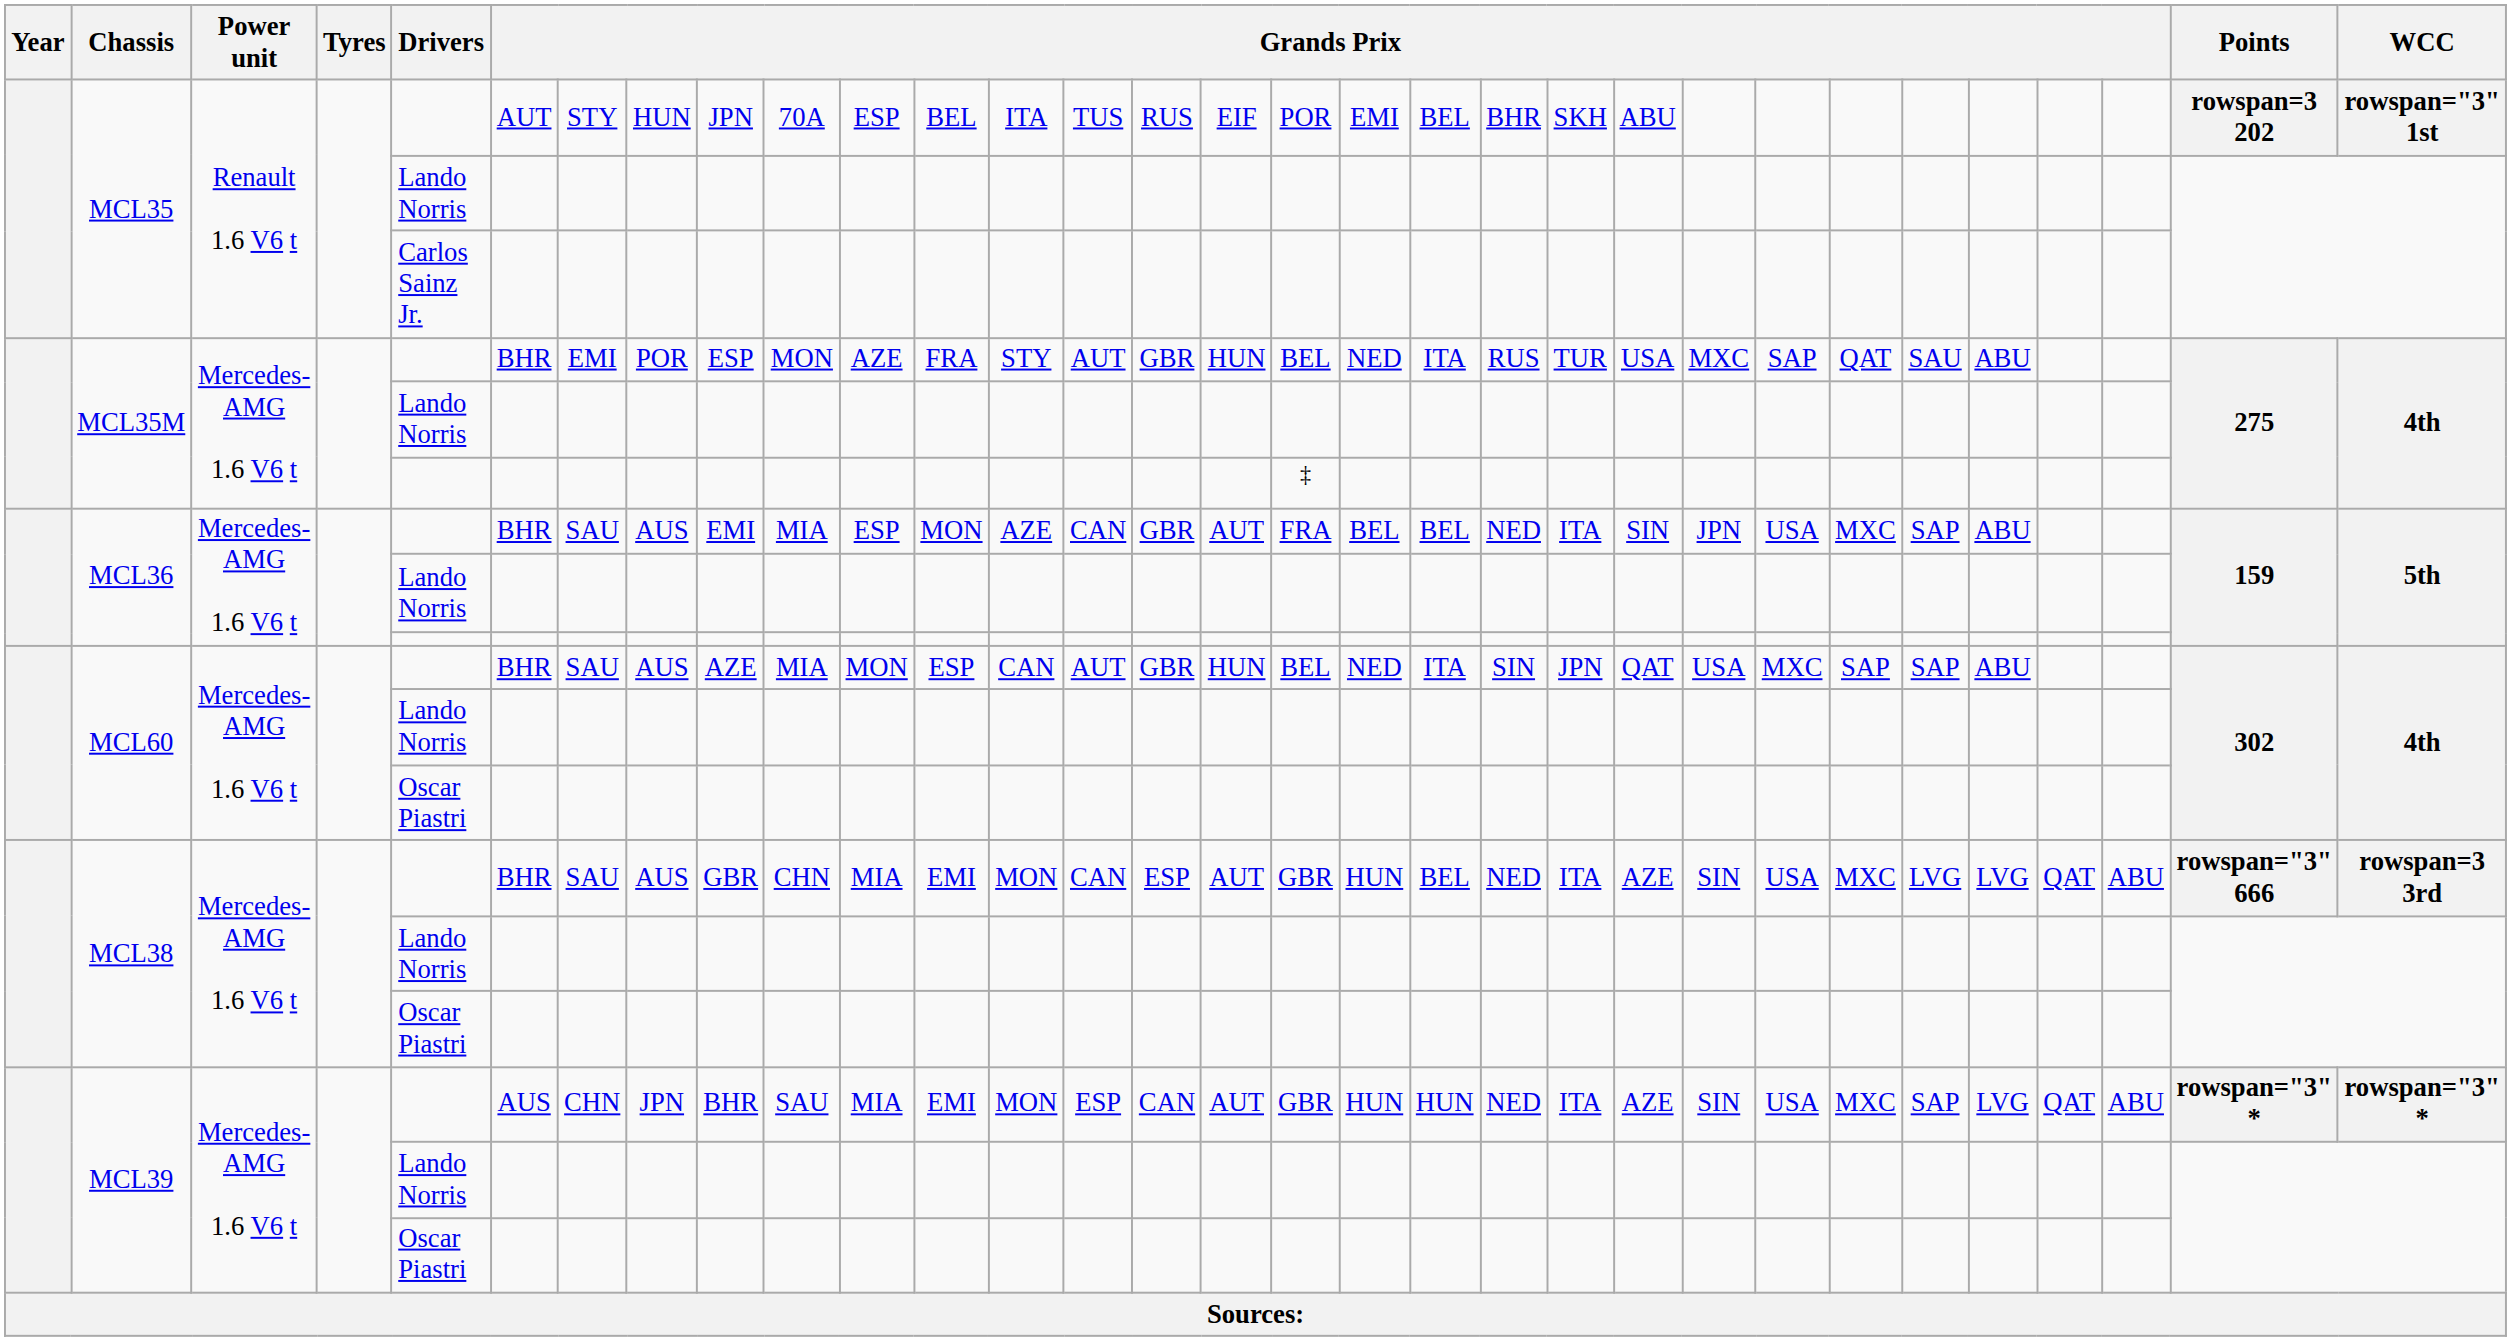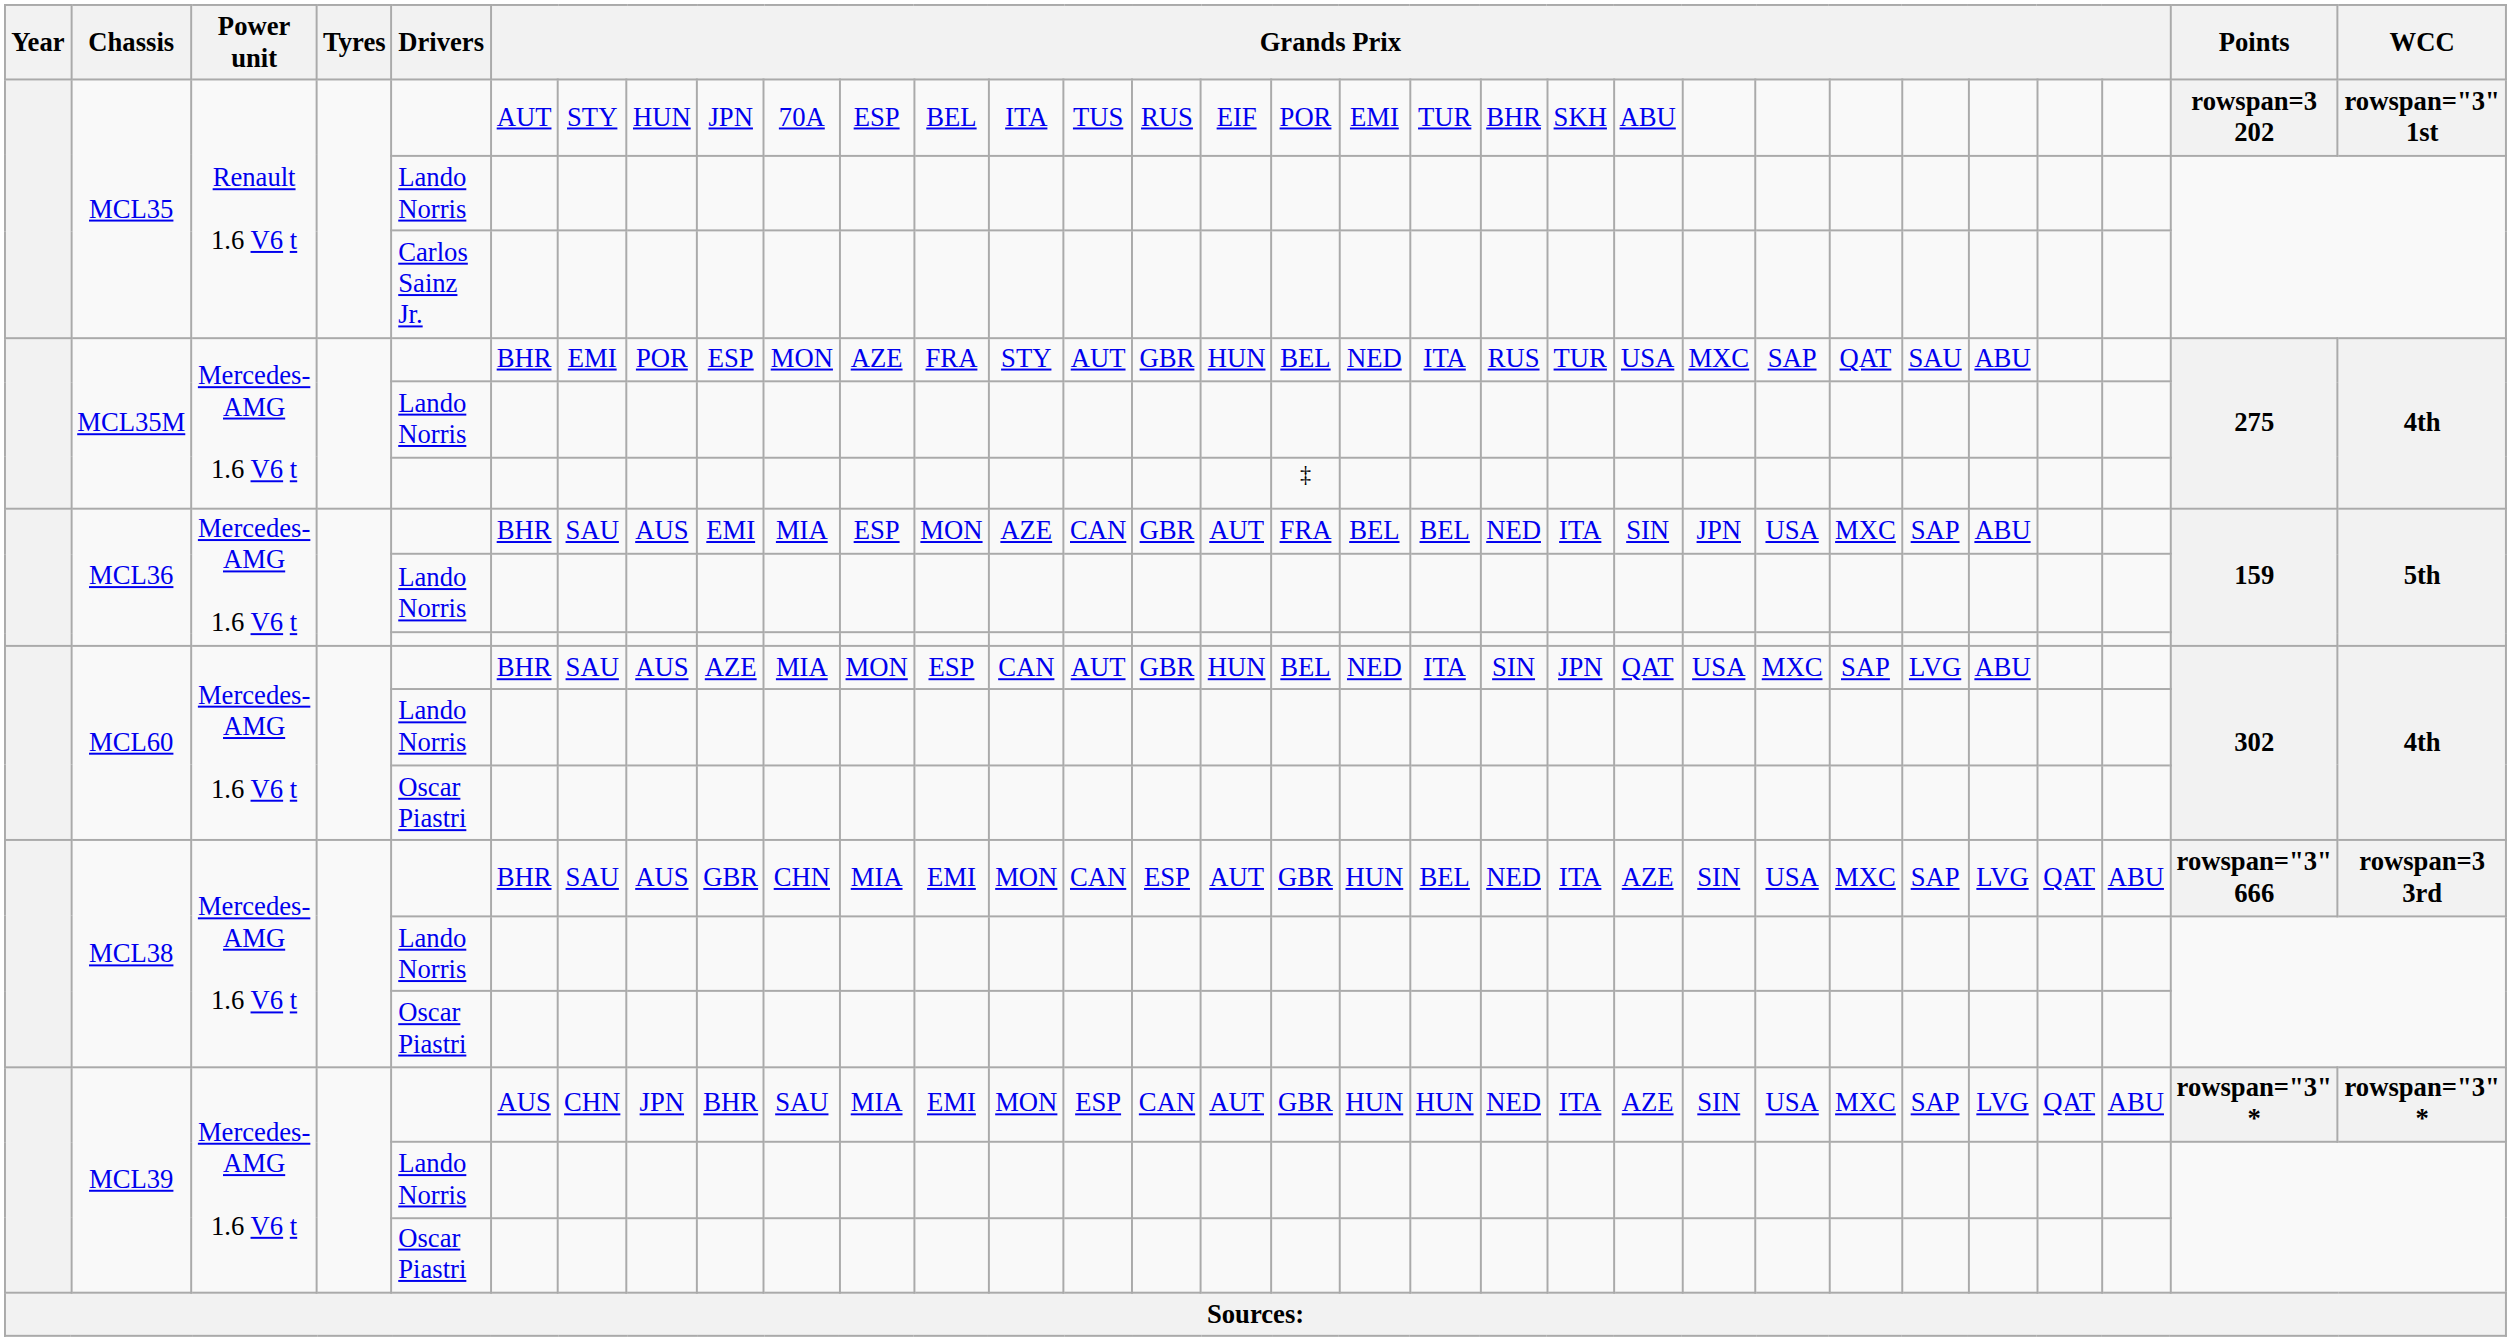row 2 | column 19: BEL -> TUR
row 11 | column 26: SAP -> LVG
row 14 | column 26: LVG -> SAP
